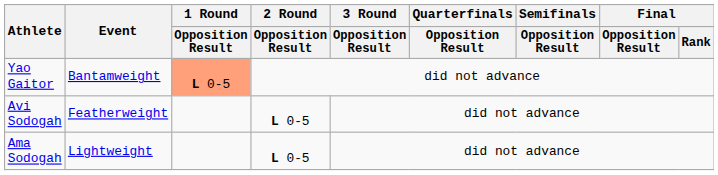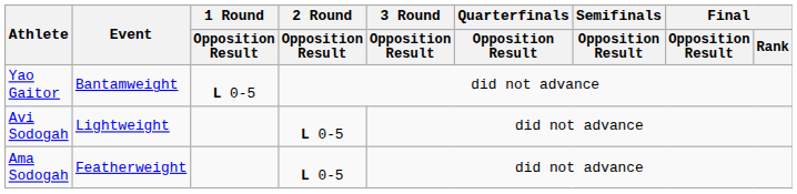Yao Gaitor | 1 Round / Opposition Result: lightsalmon background -> no background
Avi Sodogah | Event: Featherweight -> Lightweight
Ama Sodogah | Event: Lightweight -> Featherweight
